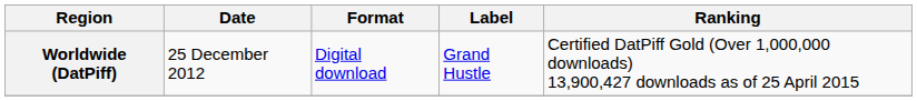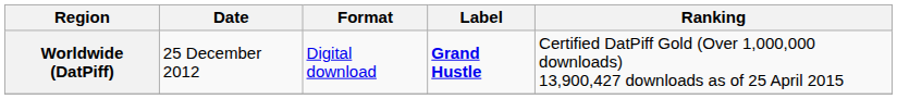Worldwide (DatPiff) | Label: normal -> bold
